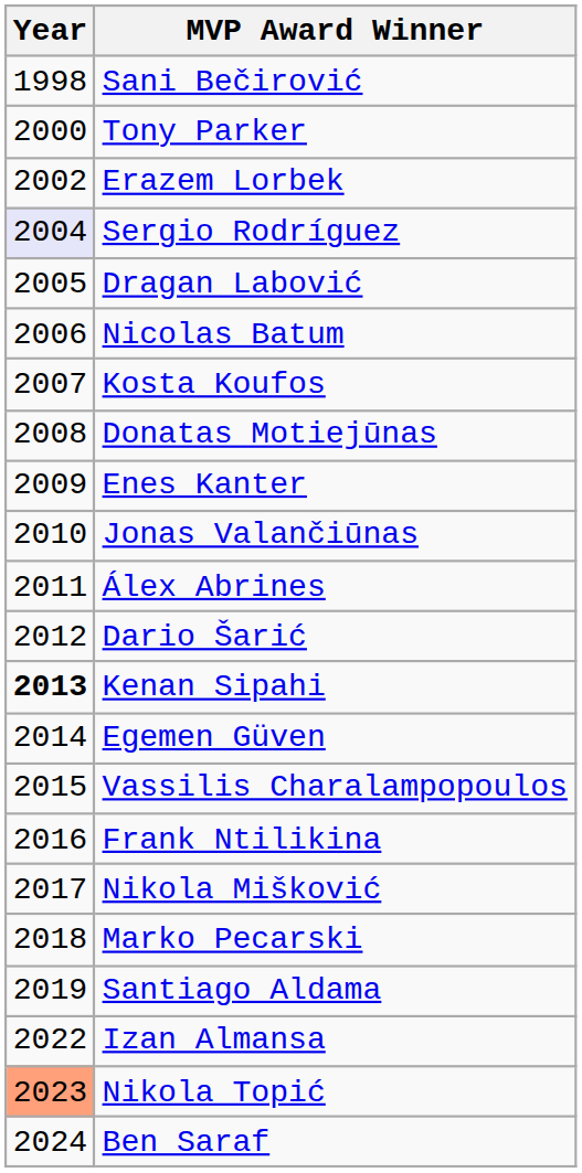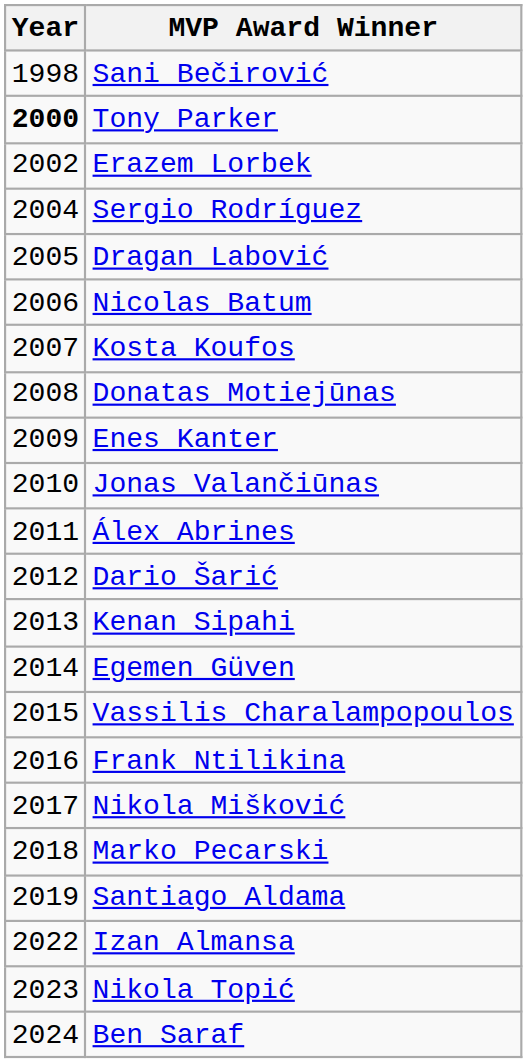Tony Parker | Year: normal -> bold
Sergio Rodríguez | Year: lavender background -> no background
Kenan Sipahi | Year: bold -> normal
Nikola Topić | Year: lightsalmon background -> no background
